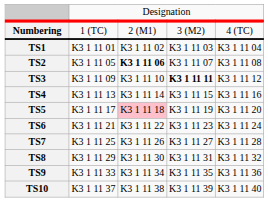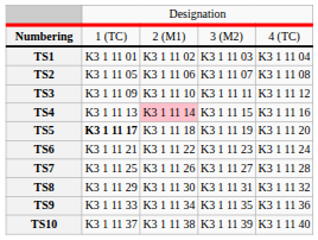TS2 | column 3: bold -> normal
TS3 | column 4: bold -> normal
TS4 | column 3: no background -> pink background
TS5 | column 2: normal -> bold
TS5 | column 3: pink background -> no background
